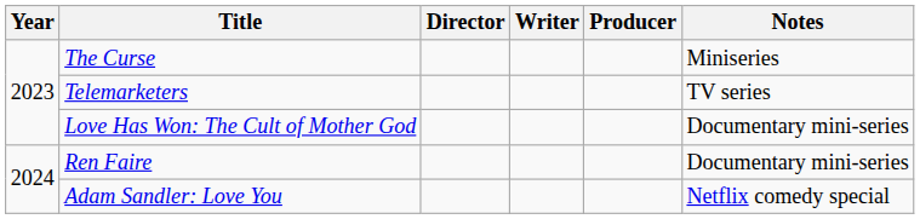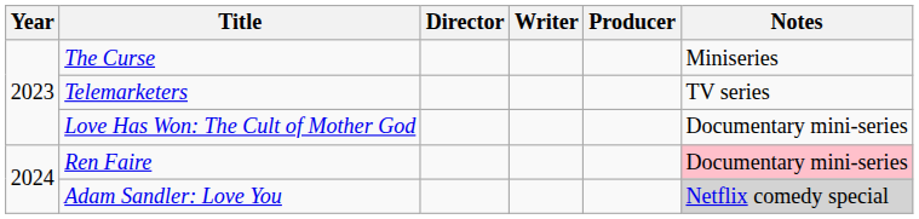Ren Faire | Notes: no background -> pink background
Adam Sandler: Love You | Notes: no background -> lightgrey background
